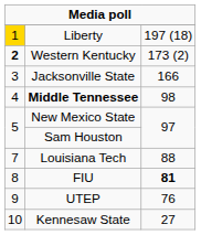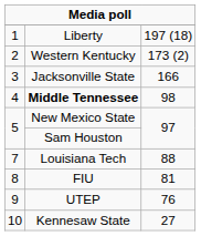Liberty | column 1: gold background -> no background
Western Kentucky | column 1: bold -> normal
FIU | column 3: bold -> normal
